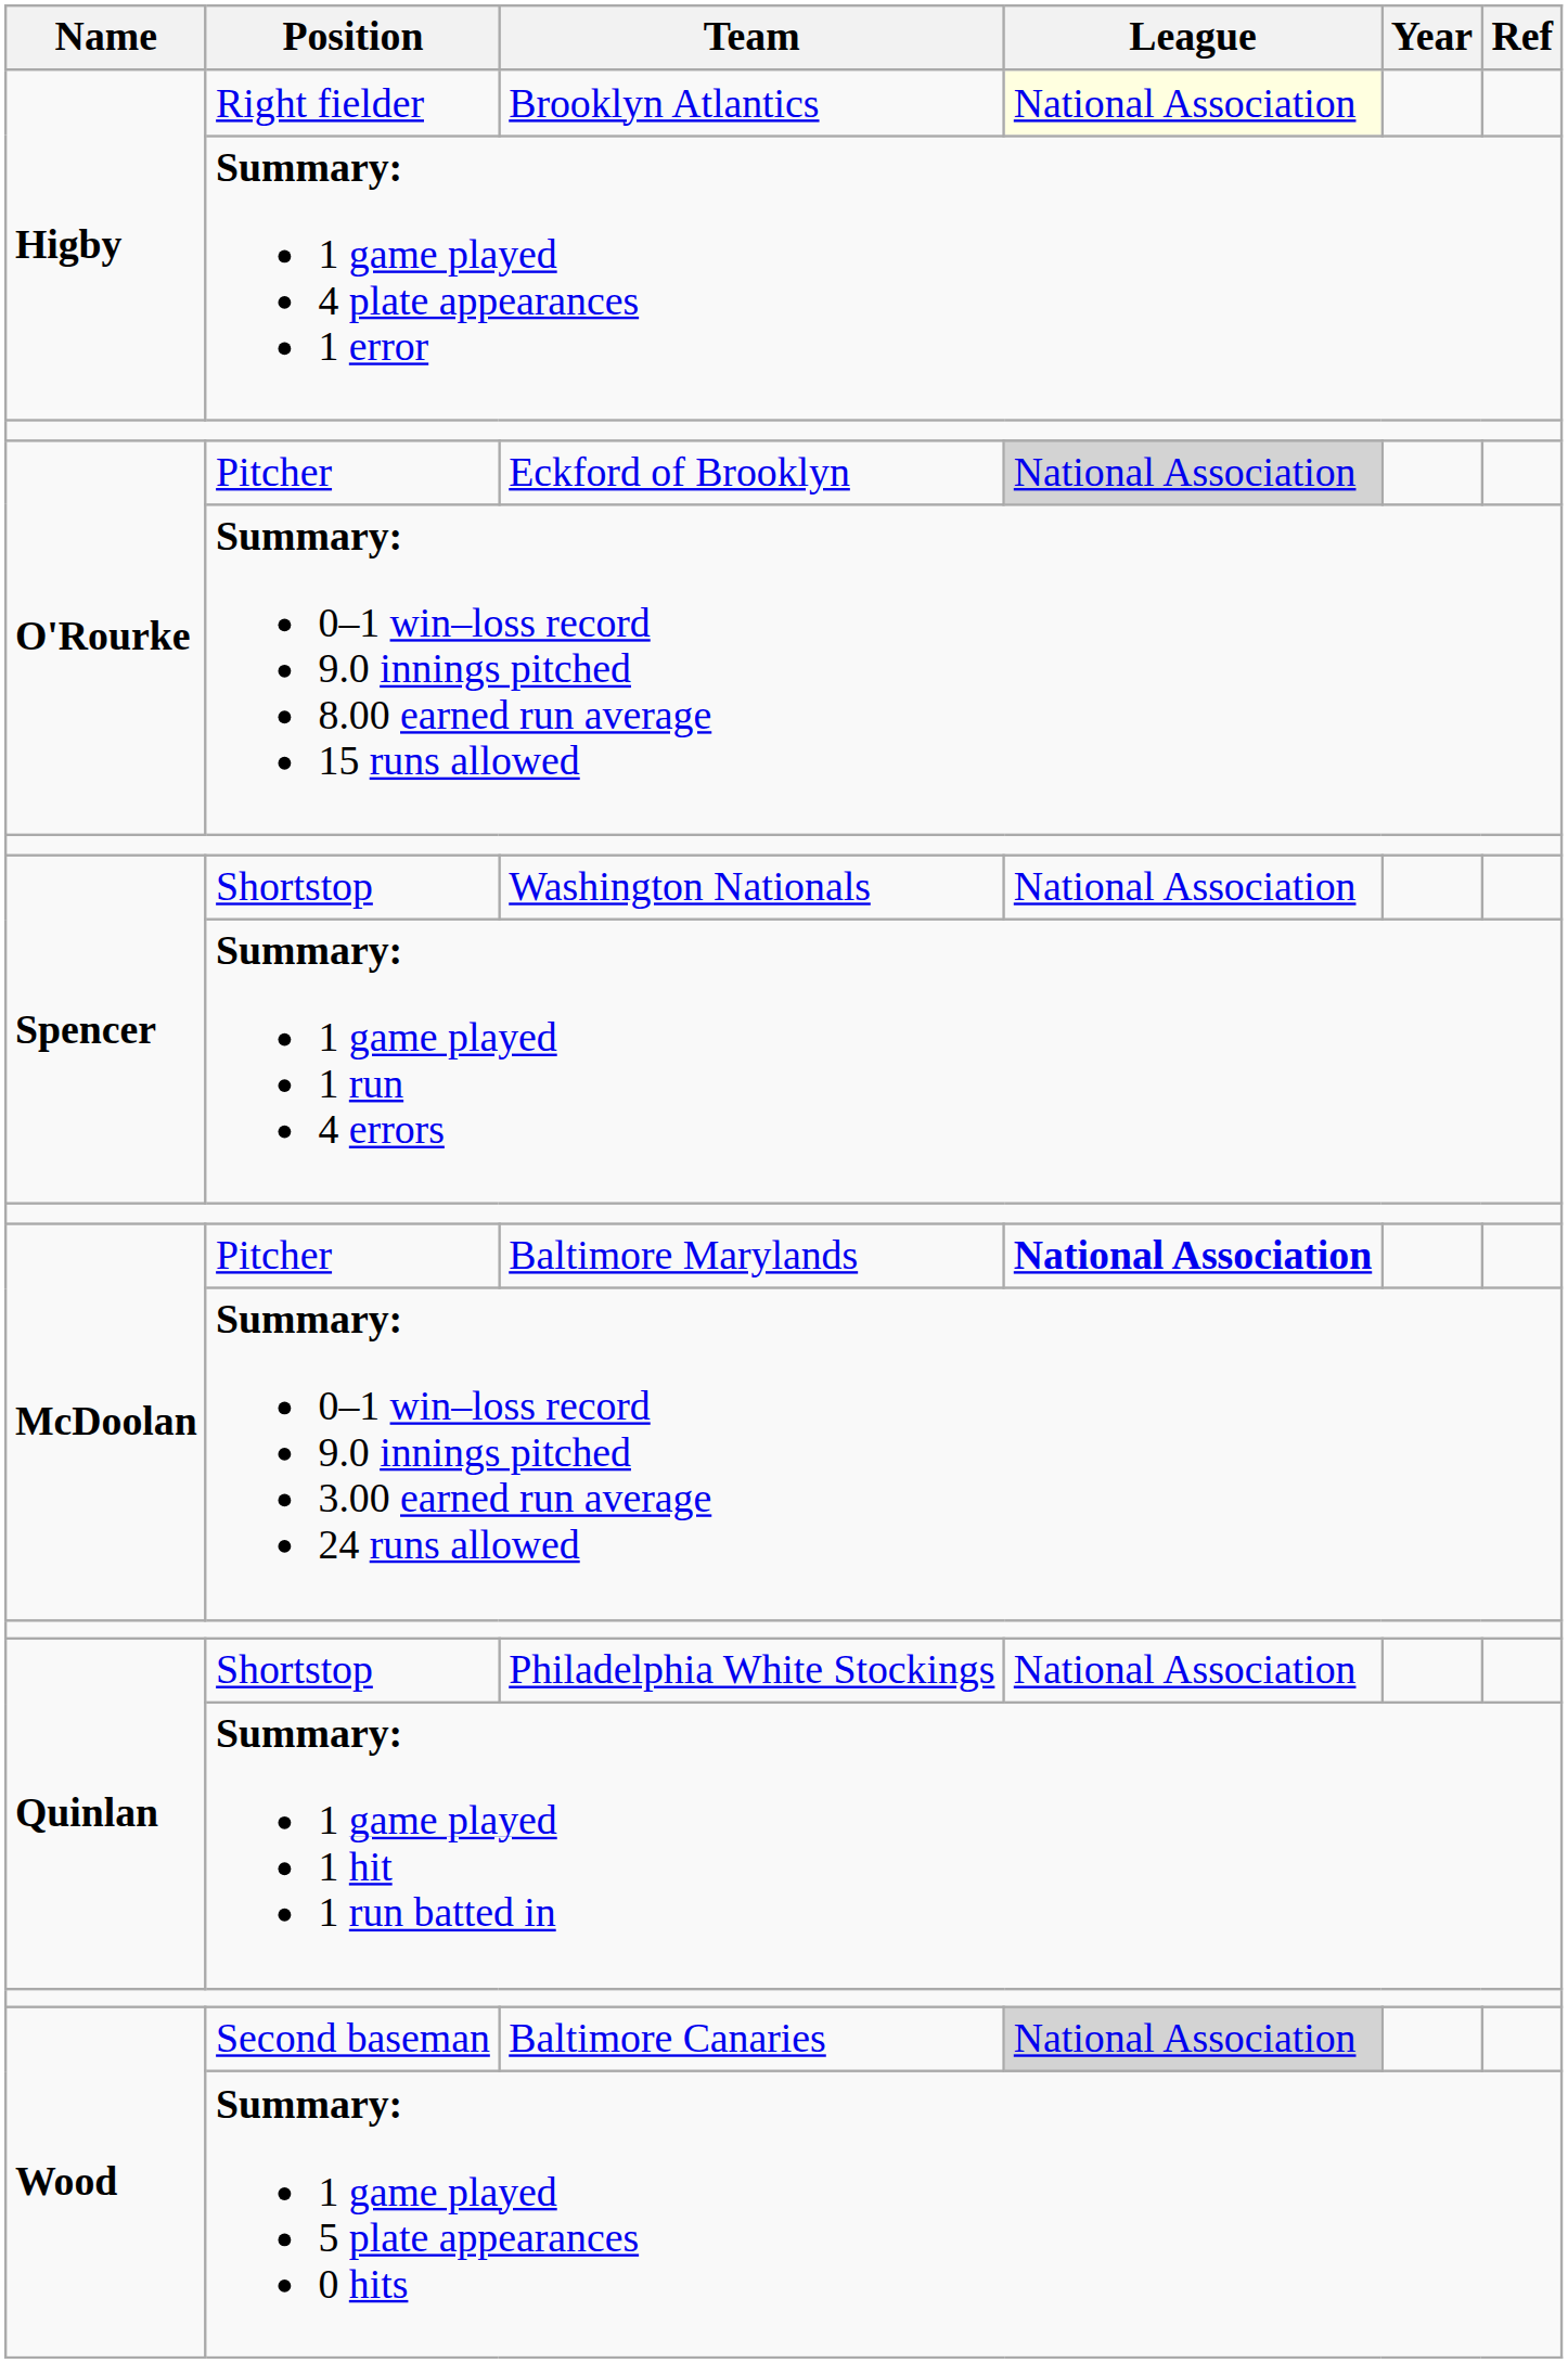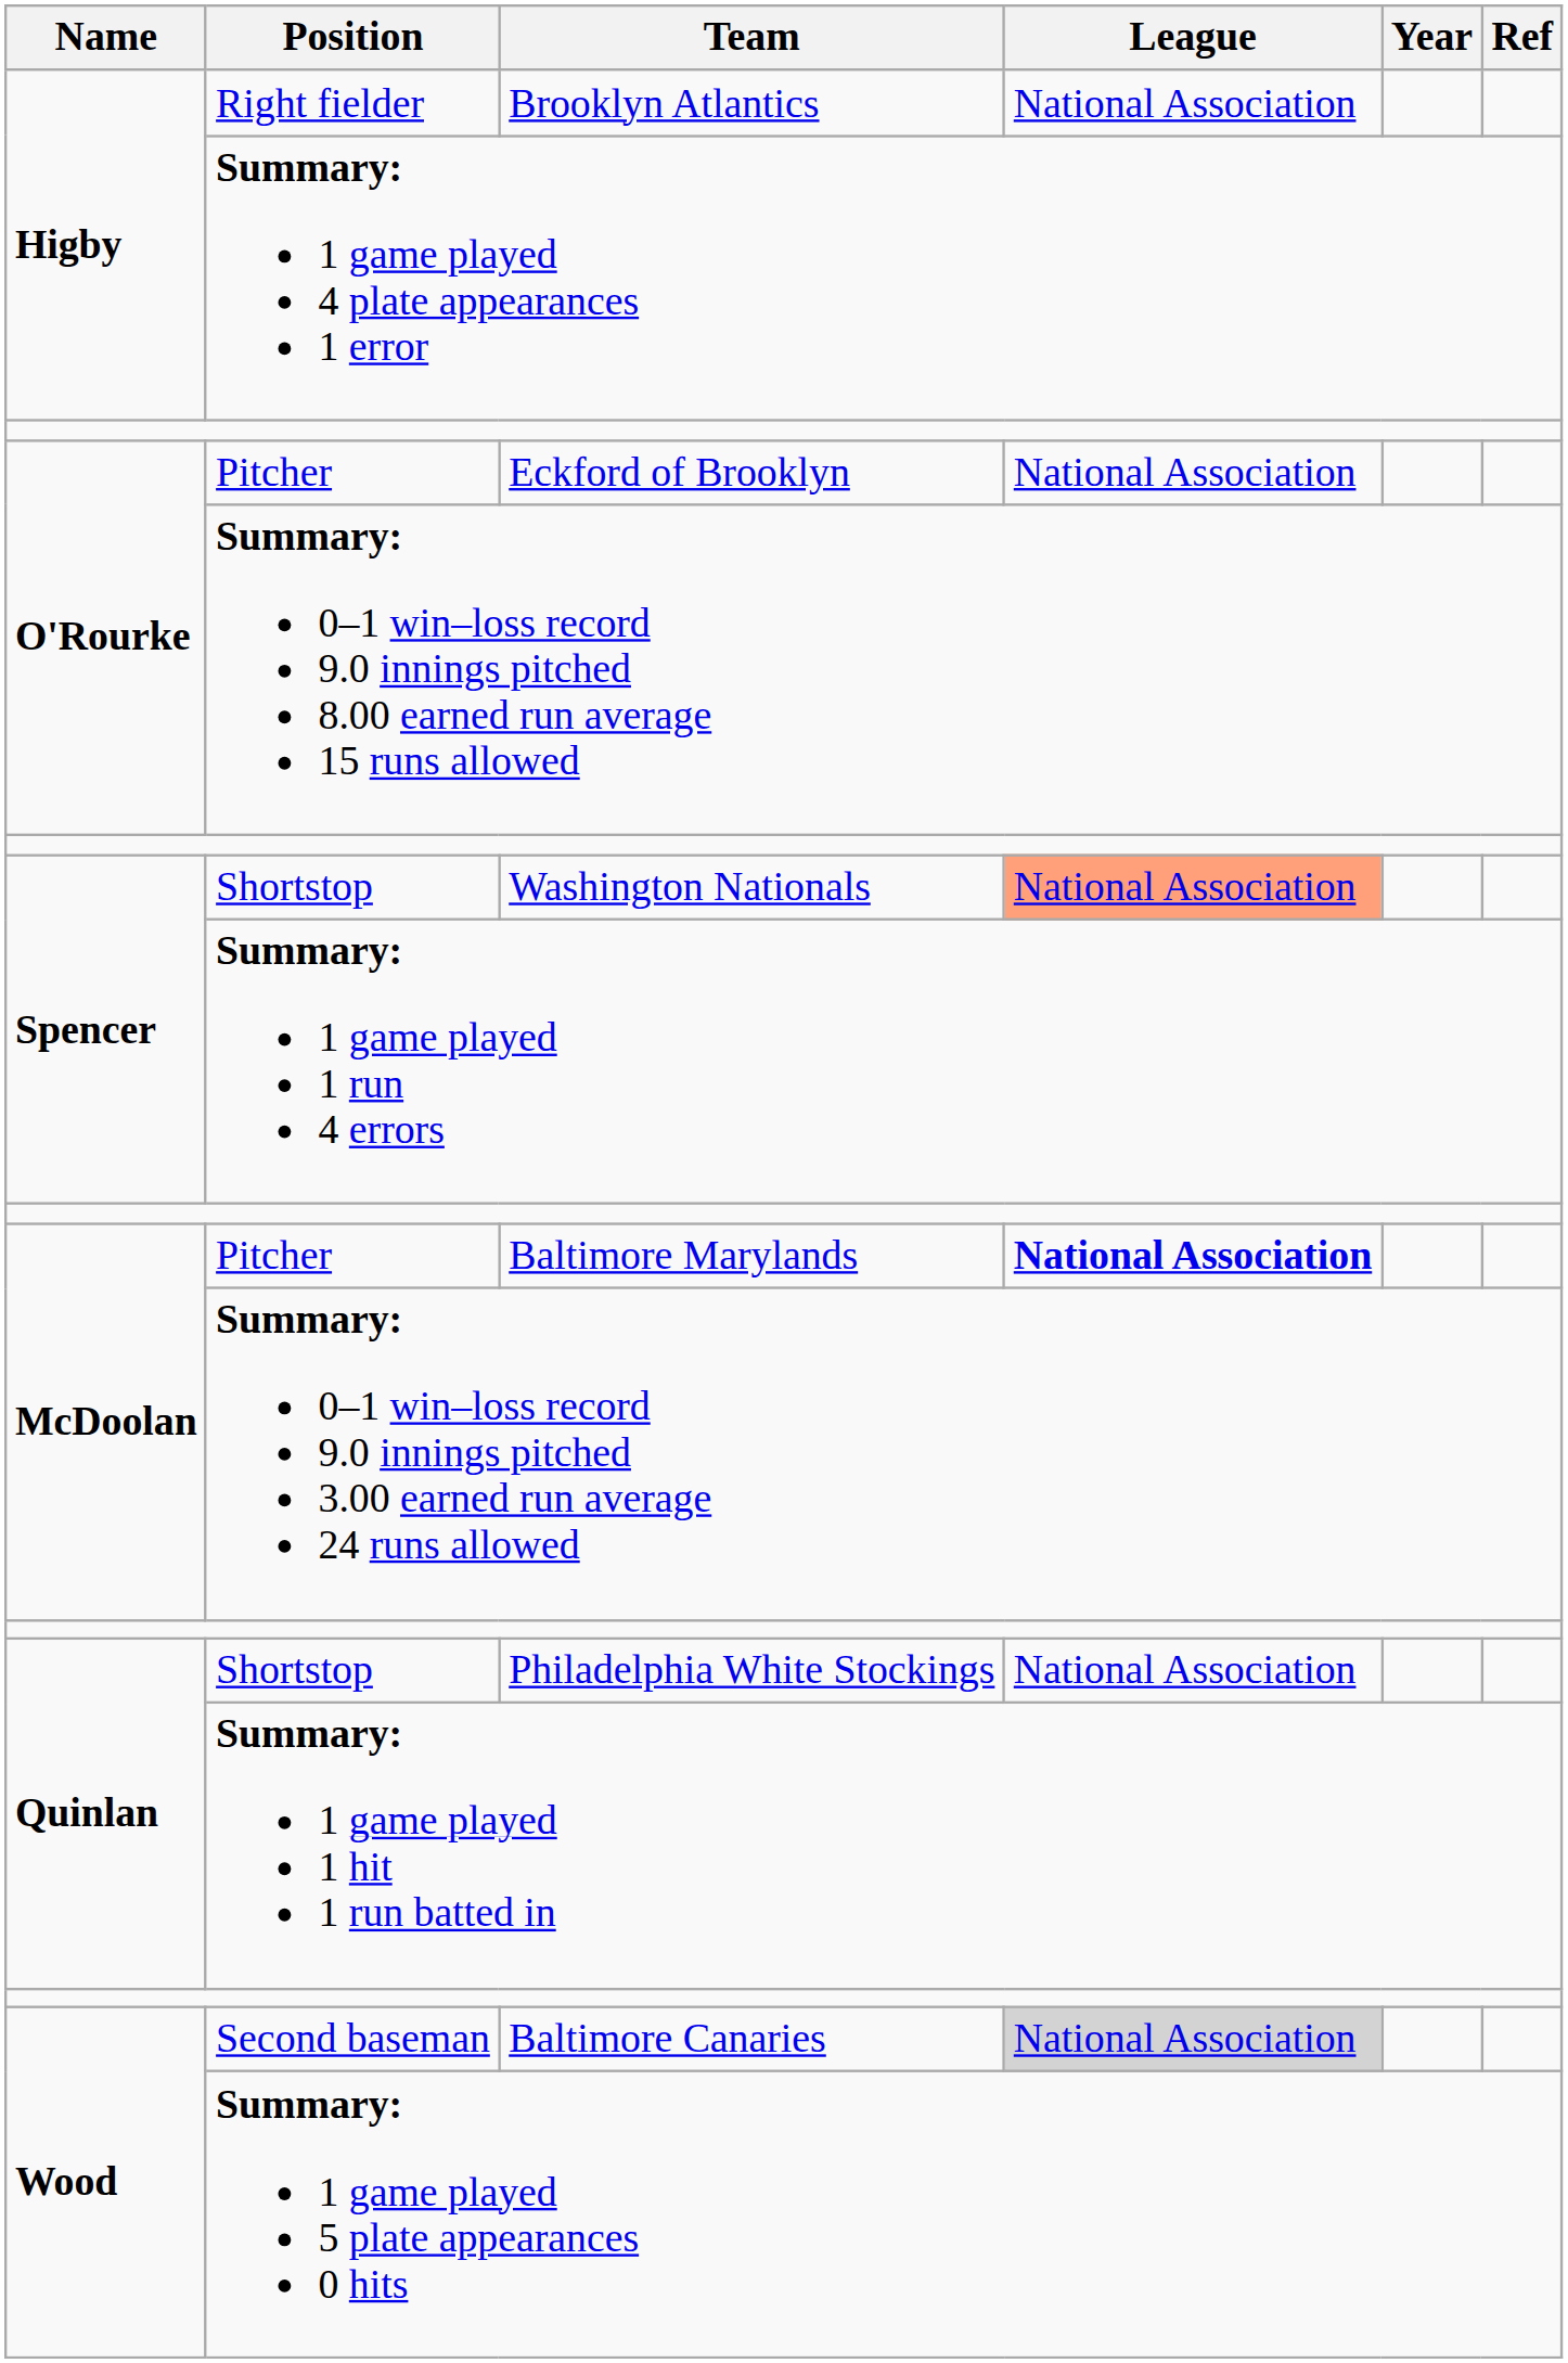Brooklyn Atlantics | League: lightyellow background -> no background
Eckford of Brooklyn | League: lightgrey background -> no background
Washington Nationals | League: no background -> lightsalmon background
